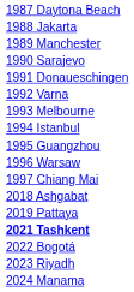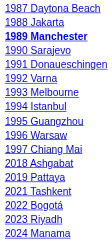1989 Manchester | column 1: normal -> bold
2021 Tashkent | column 1: bold -> normal
